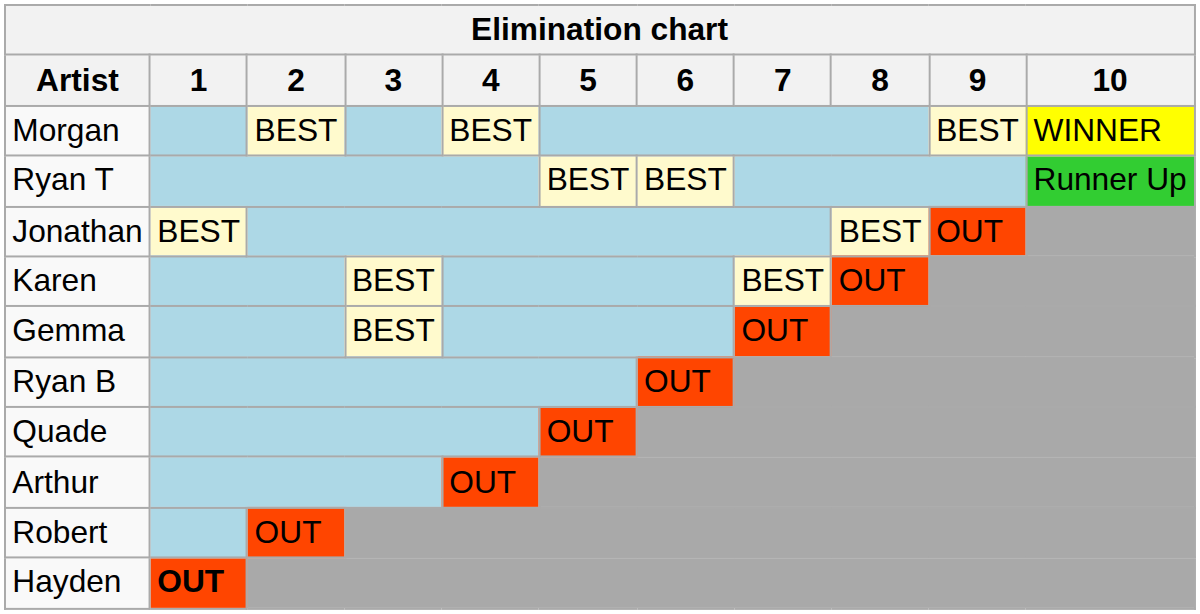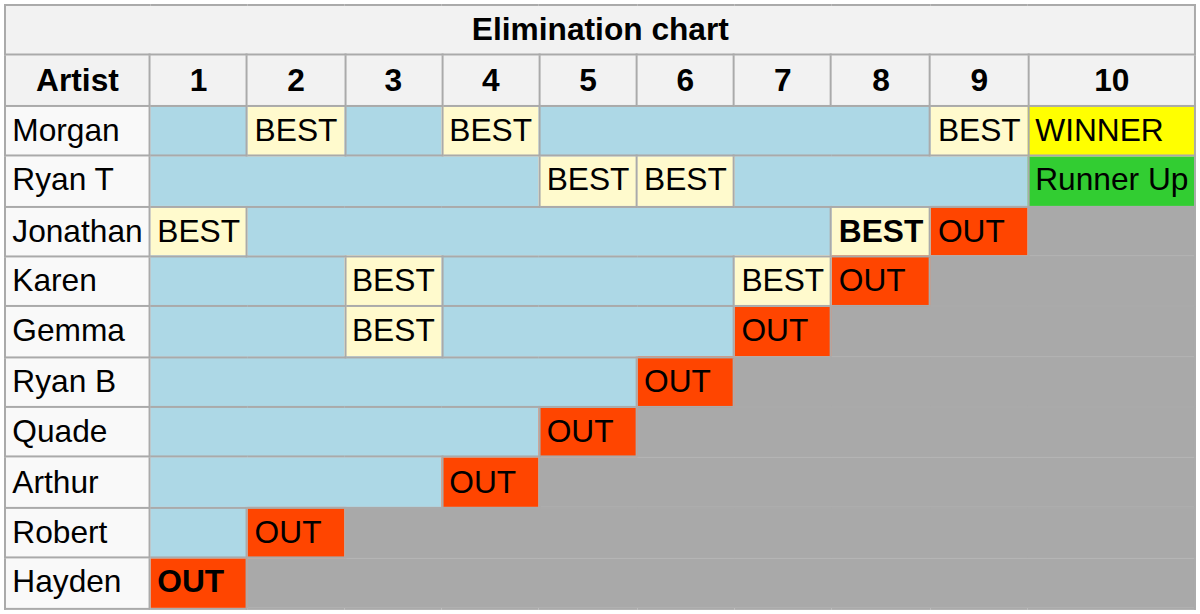Jonathan | 8: normal -> bold
